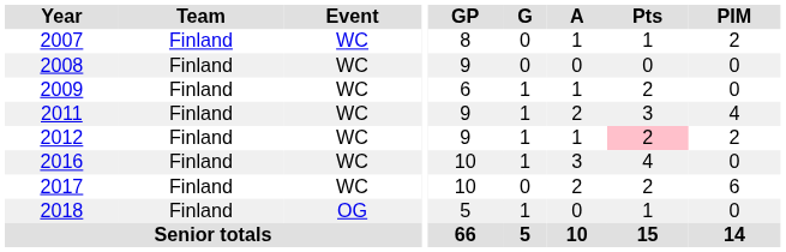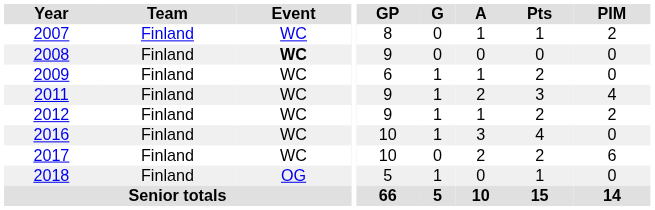2008 | Event: normal -> bold
2012 | Pts: pink background -> no background
